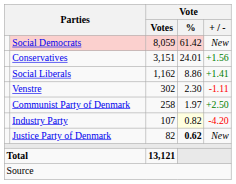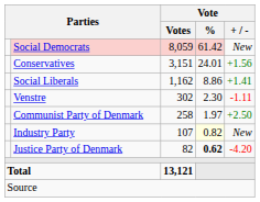Industry Party | Vote / + / -: -4.20 -> New
Justice Party of Denmark | Vote / + / -: New -> -4.20
